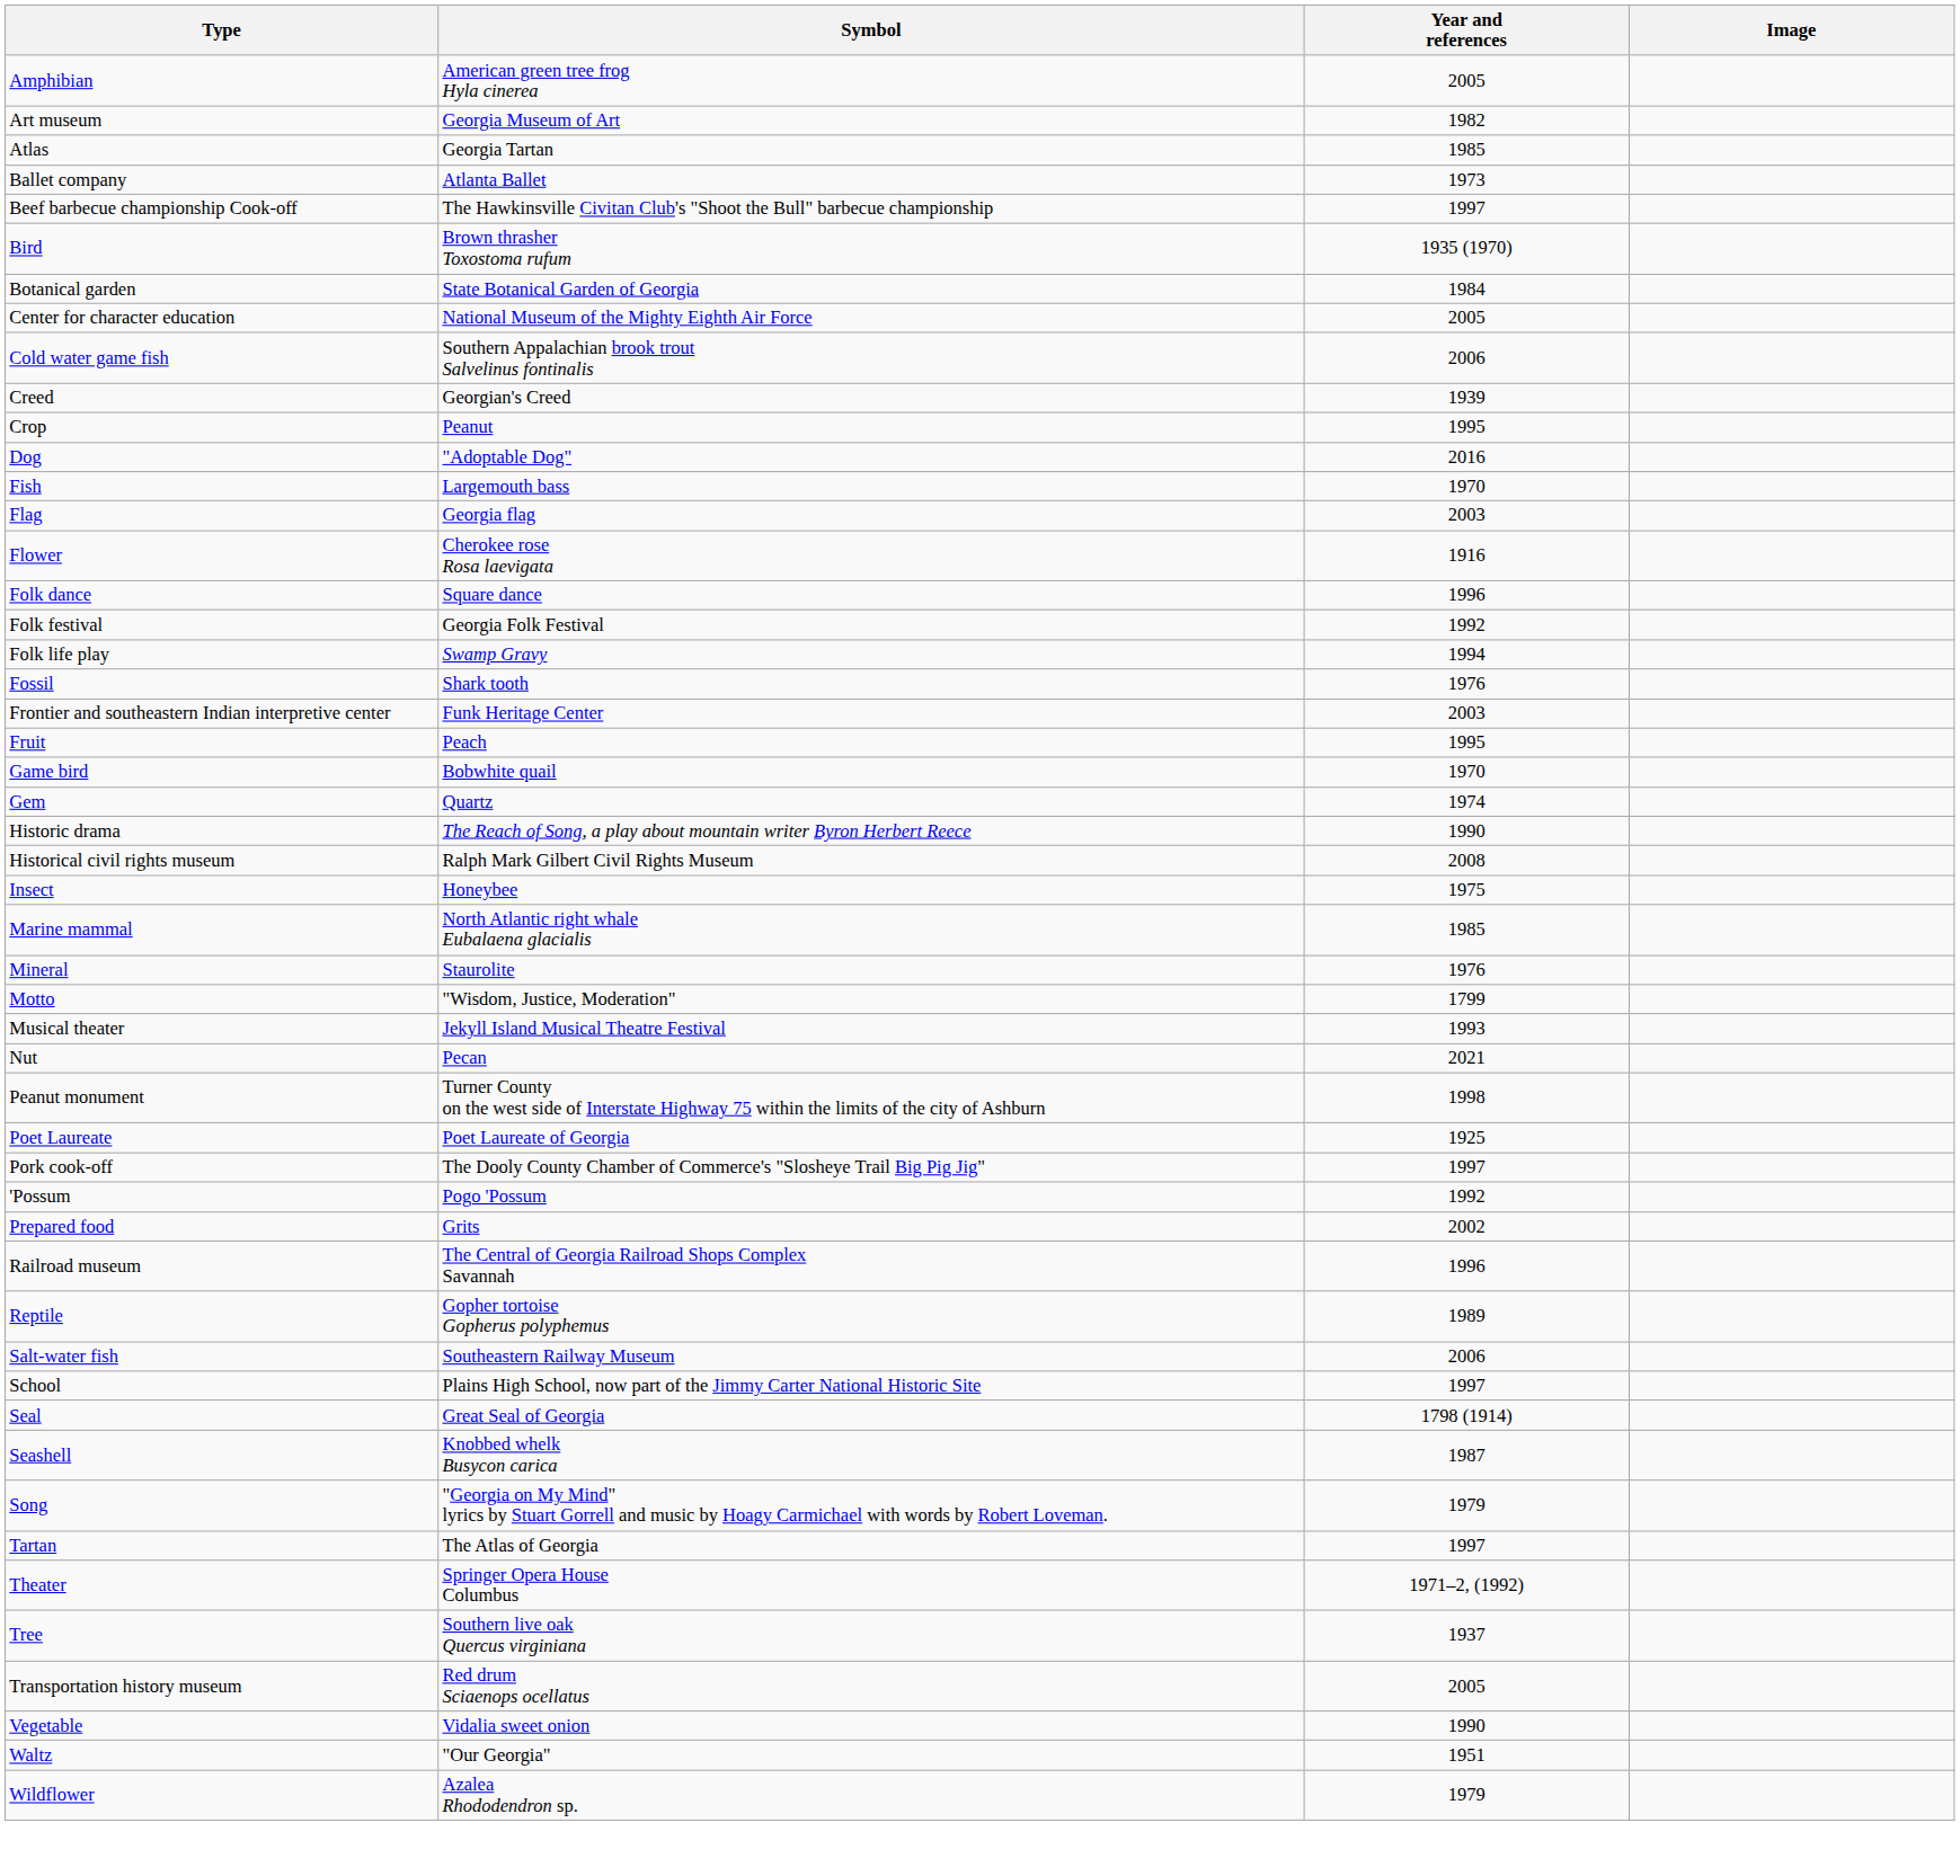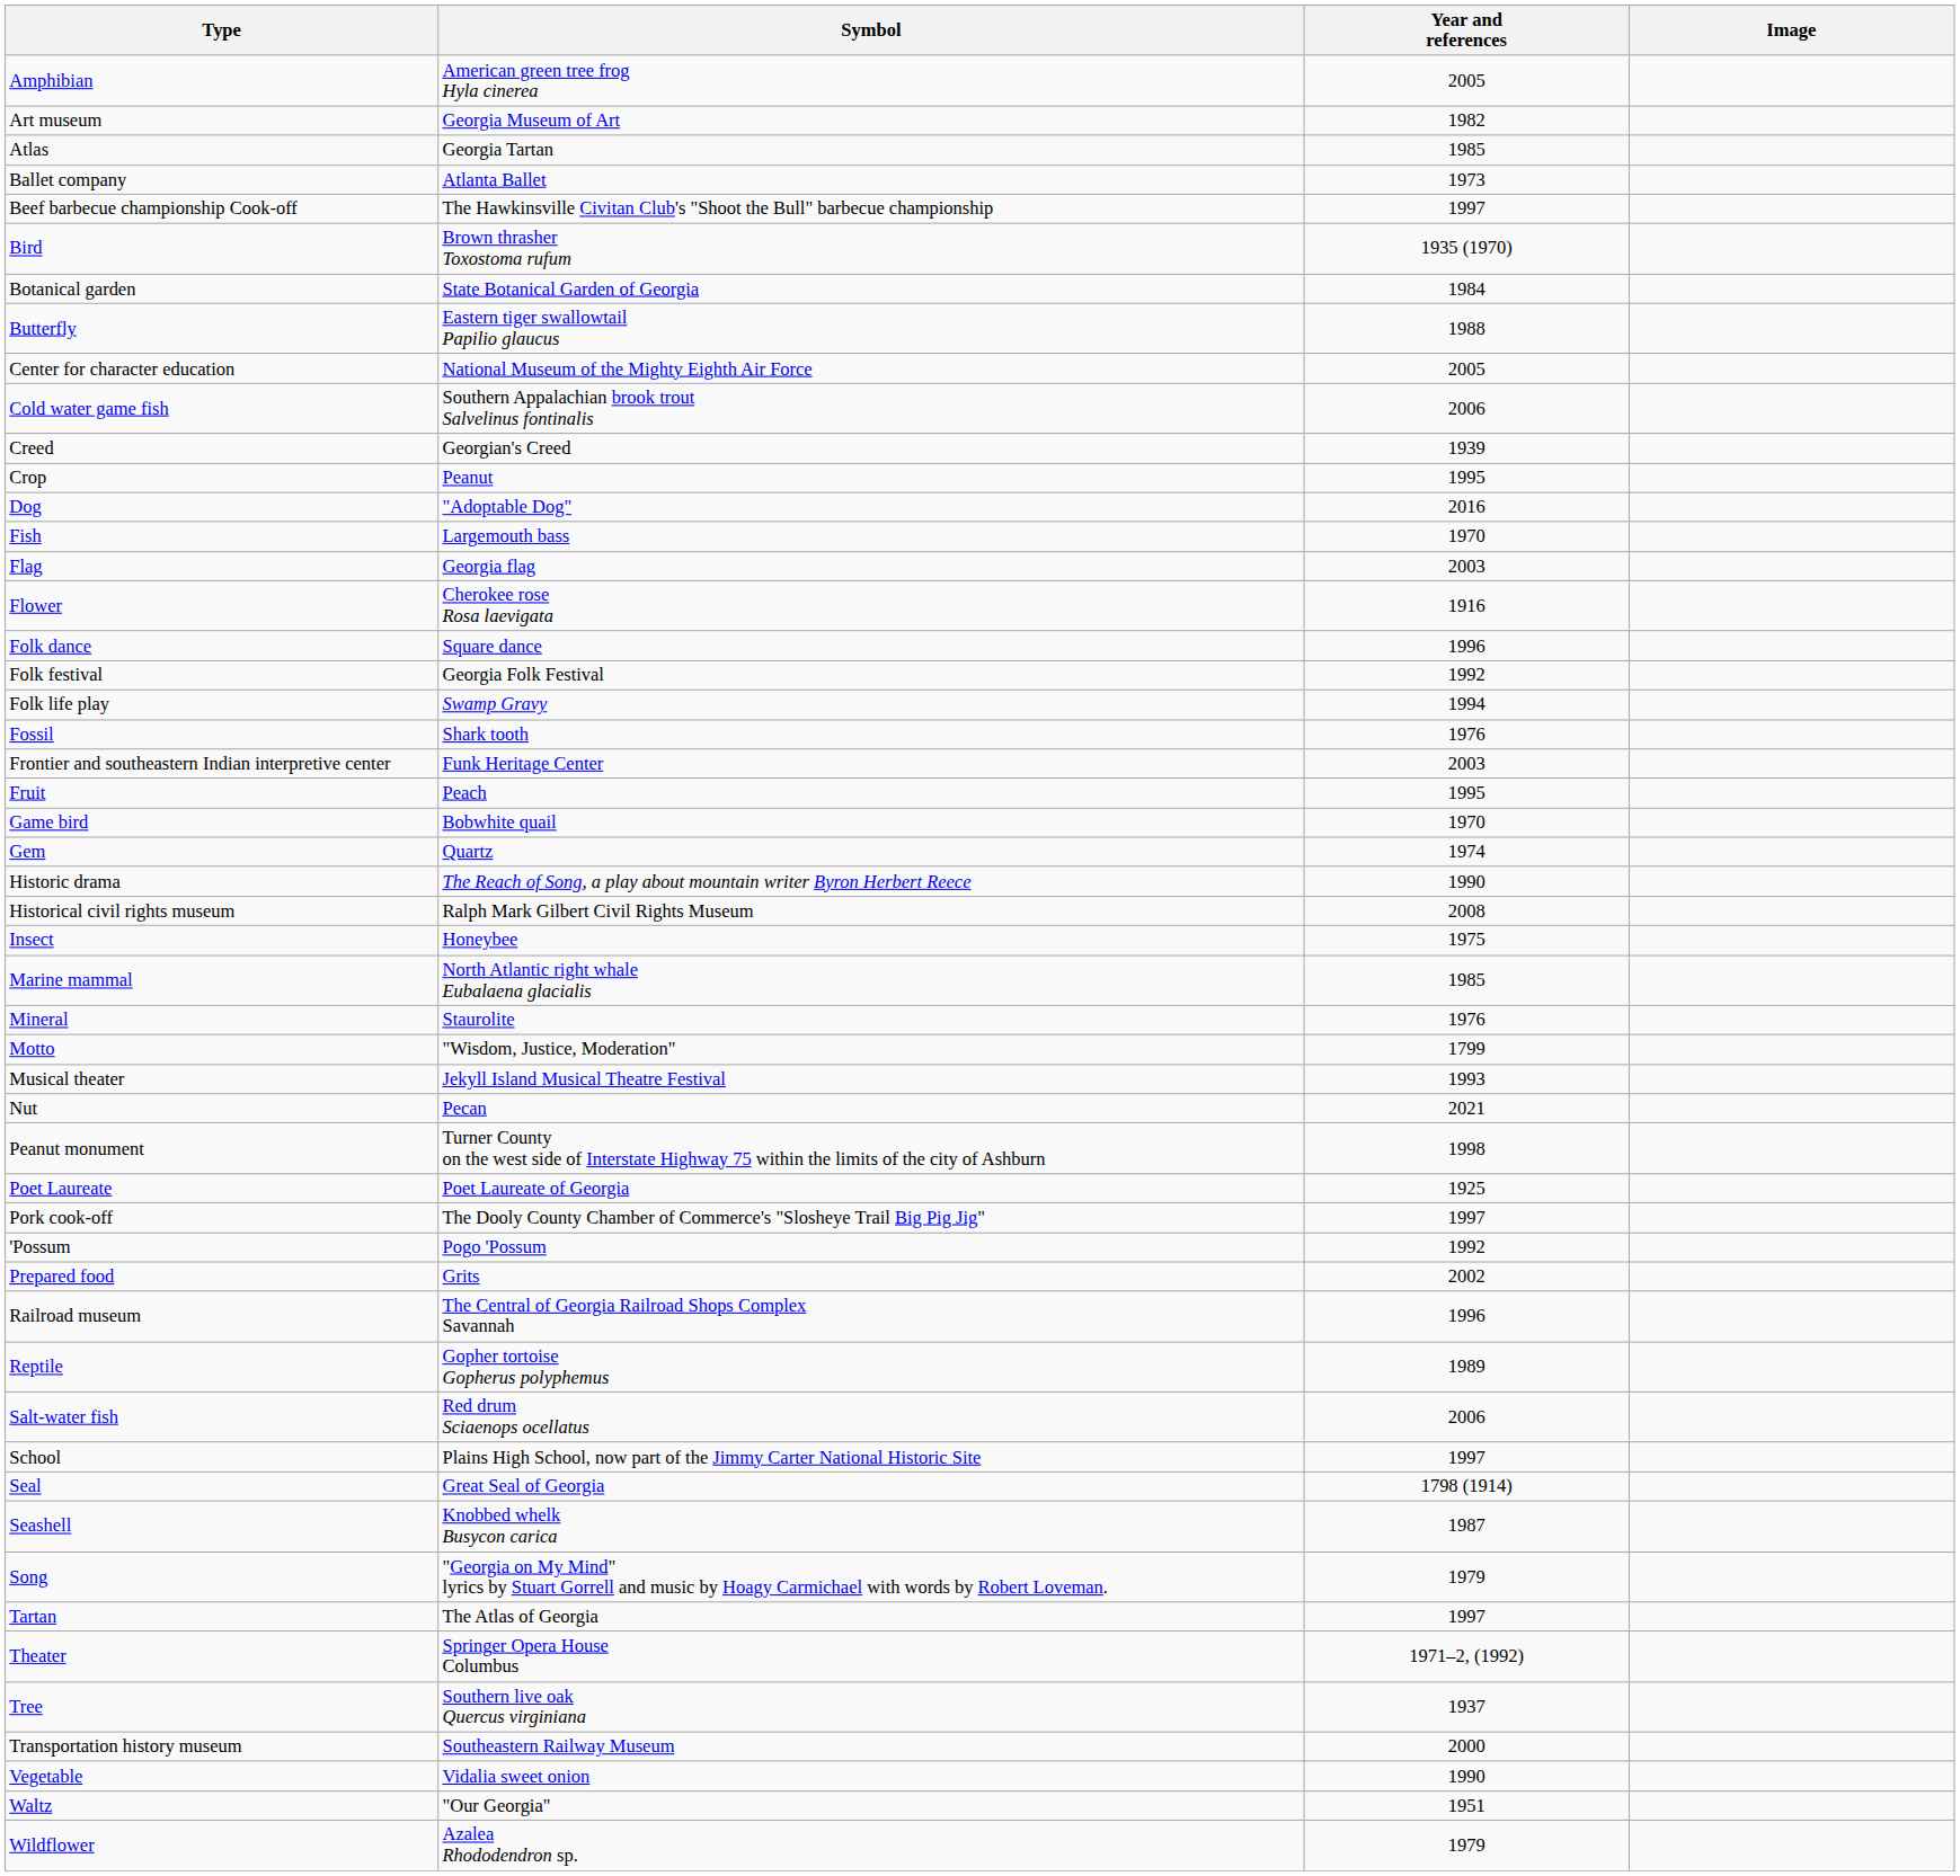+ row: Butterfly | Eastern tiger swallowtail Papilio glaucus | 1988
Salt-water fish | Symbol: Southeastern Railway Museum -> Red drum Sciaenops ocellatus
Transportation history museum | Symbol: Red drum Sciaenops ocellatus -> Southeastern Railway Museum
Transportation history museum | Year and references: 2005 -> 2000
